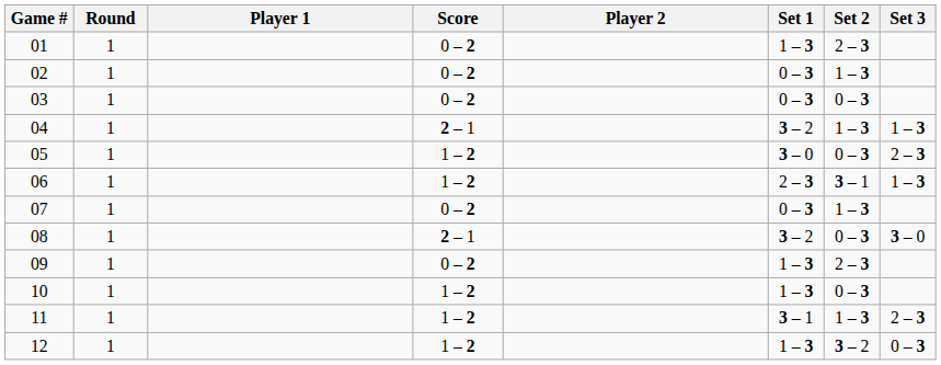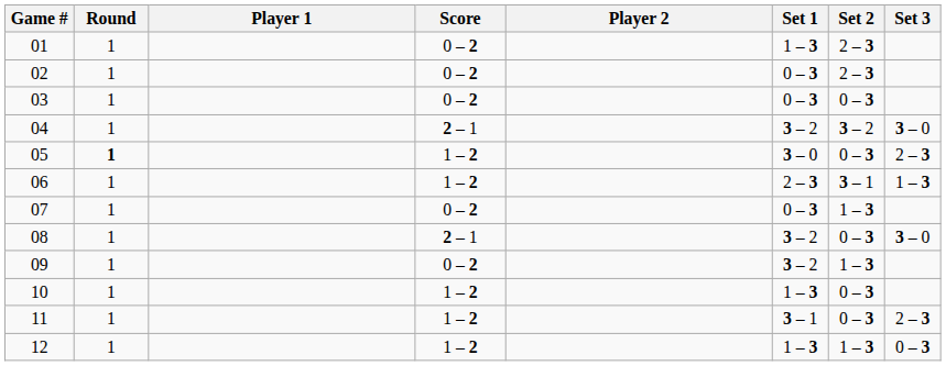02 | Set 2: 1 – 3 -> 2 – 3
04 | Set 2: 1 – 3 -> 3 – 2
04 | Set 3: 1 – 3 -> 3 – 0
05 | Round: normal -> bold
09 | Set 1: 1 – 3 -> 3 – 2
09 | Set 2: 2 – 3 -> 1 – 3
11 | Set 2: 1 – 3 -> 0 – 3
12 | Set 2: 3 – 2 -> 1 – 3
